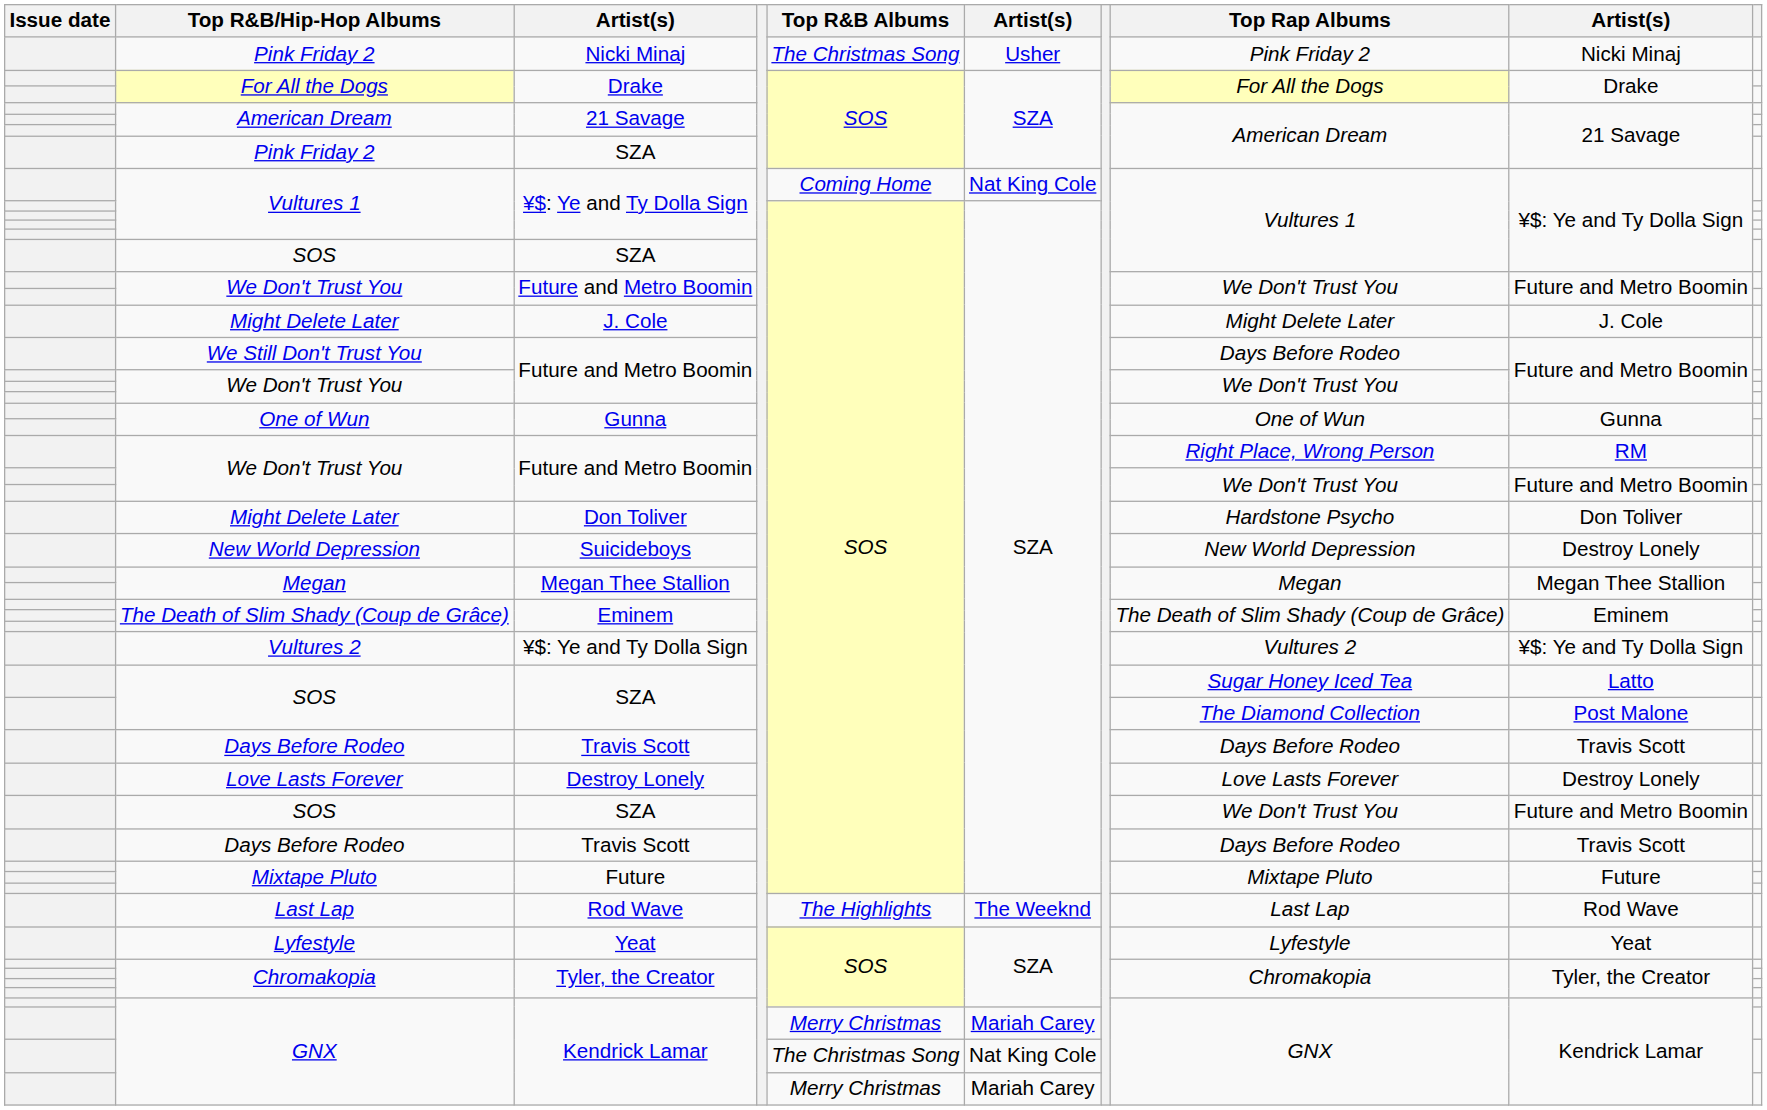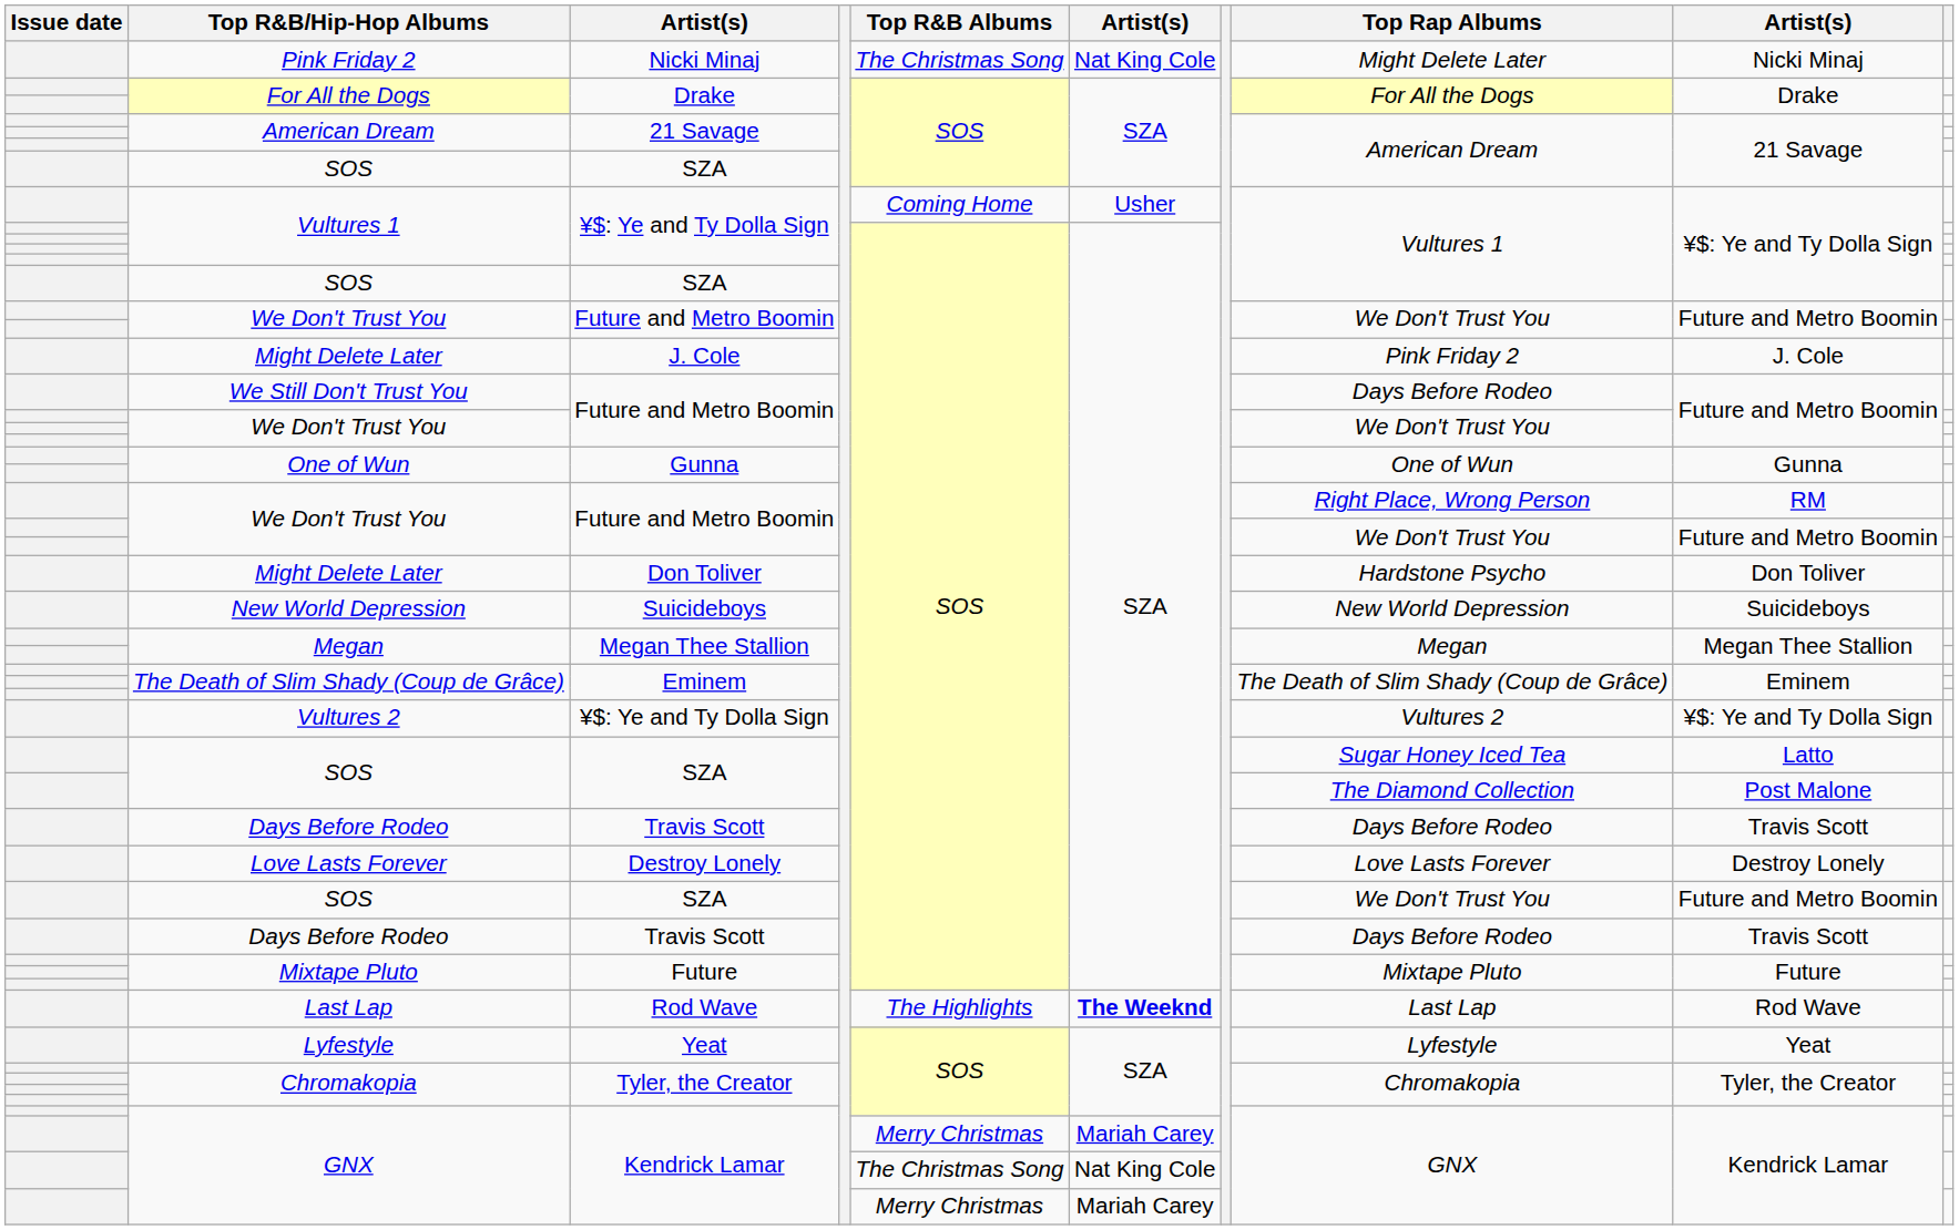row 2 | column 6: Usher -> Nat King Cole
row 2 | Top Rap Albums: Pink Friday 2 -> Might Delete Later
row 8 | Top R&B/Hip-Hop Albums: Pink Friday 2 -> SOS
row 9 | column 6: Nat King Cole -> Usher
row 17 | Top Rap Albums: Might Delete Later -> Pink Friday 2
row 28 | column 9: Destroy Lonely -> Suicideboys
row 44 | column 6: normal -> bold
